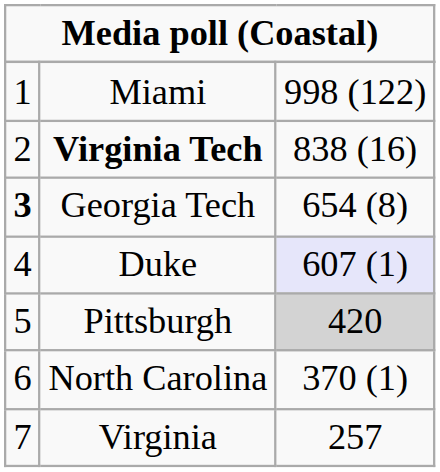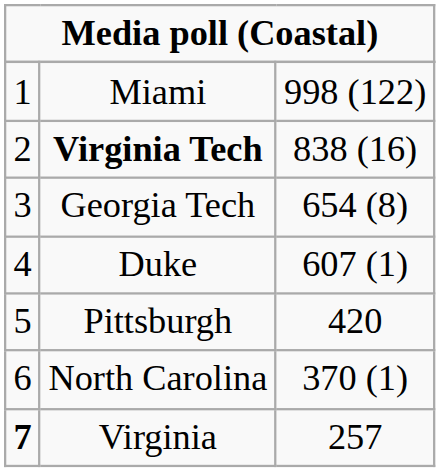Georgia Tech | column 1: bold -> normal
Duke | column 3: lavender background -> no background
Pittsburgh | column 3: lightgrey background -> no background
Virginia | column 1: normal -> bold
